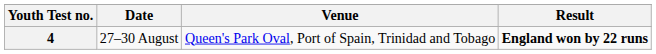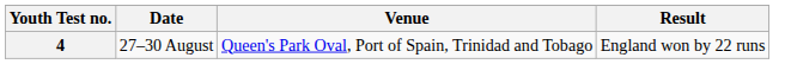4 | Result: bold -> normal
